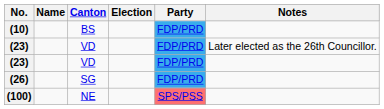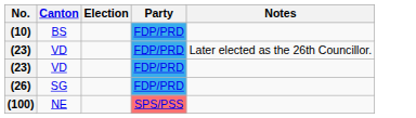- column: Name
